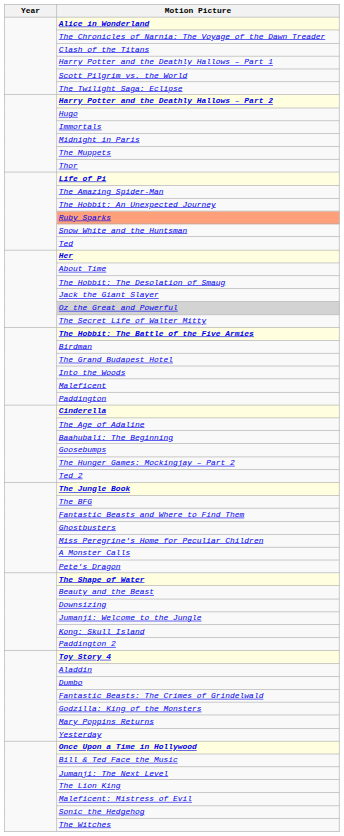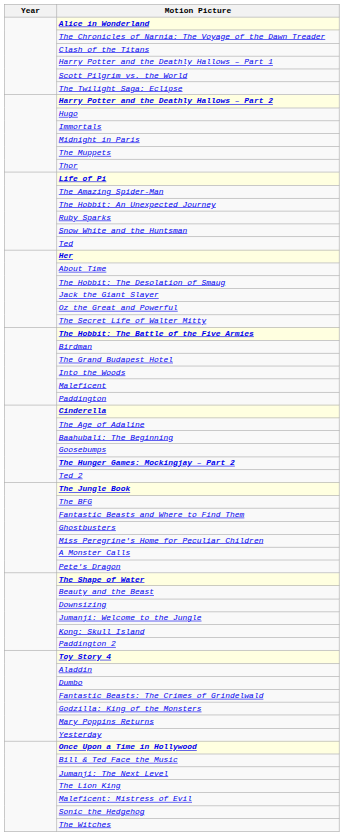Ruby Sparks | Motion Picture: lightsalmon background -> no background
Oz the Great and Powerful | Motion Picture: lightgrey background -> no background
The Hunger Games: Mockingjay – Part 2 | Motion Picture: normal -> bold
